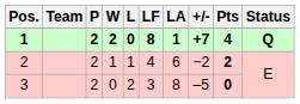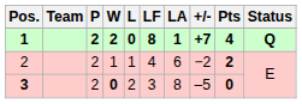row 4 | Pos.: normal -> bold
row 4 | W: normal -> bold
